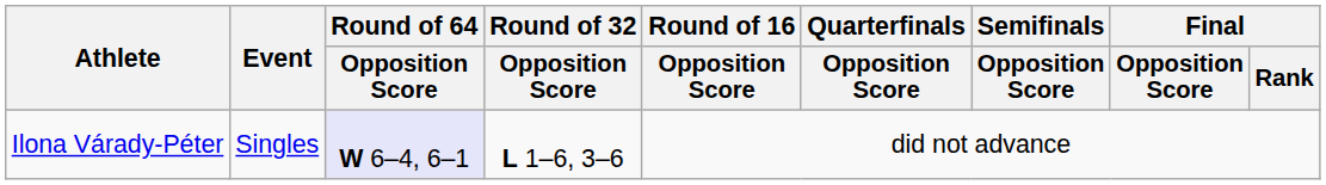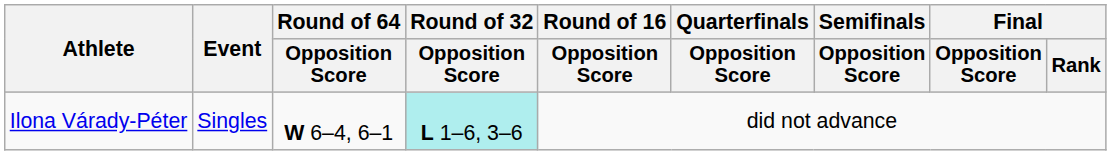Ilona Várady-Péter | Round of 64 / Opposition Score: lavender background -> no background
Ilona Várady-Péter | Round of 32 / Opposition Score: no background -> paleturquoise background
